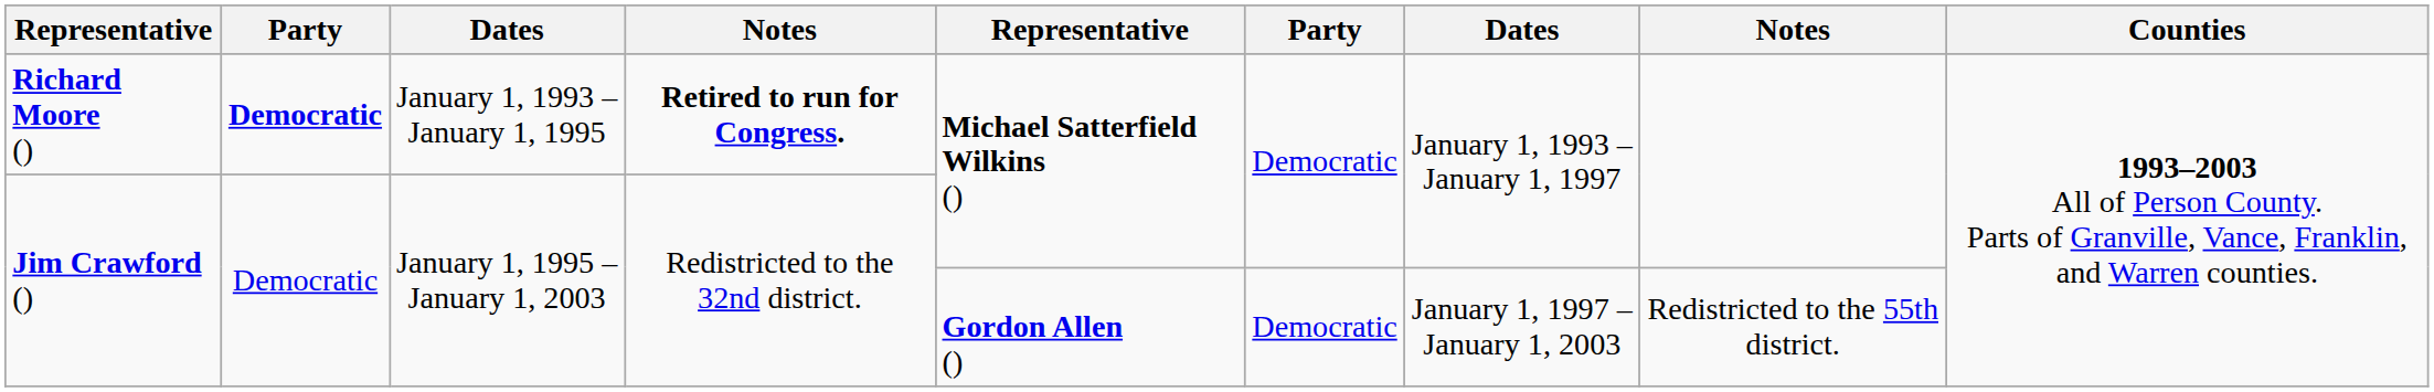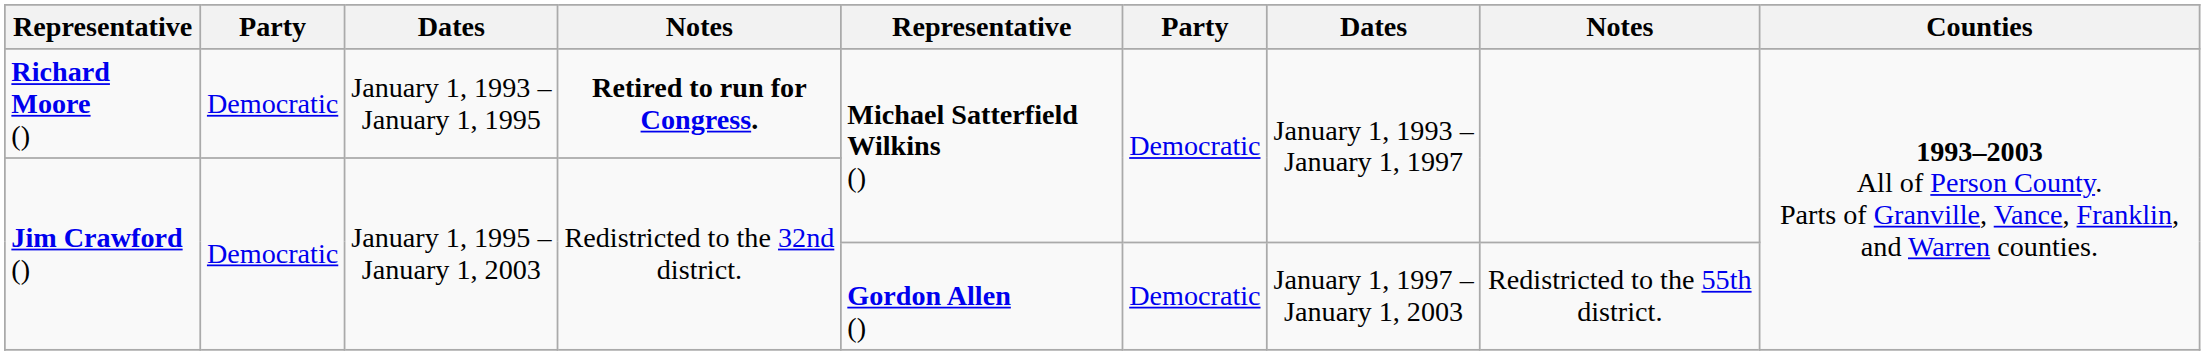Richard Moore () | column 2: bold -> normal
